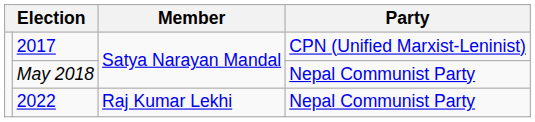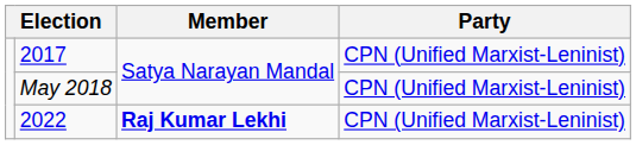May 2018 | Party: Nepal Communist Party -> CPN (Unified Marxist-Leninist)
2022 | Member: normal -> bold
2022 | Party: Nepal Communist Party -> CPN (Unified Marxist-Leninist)
